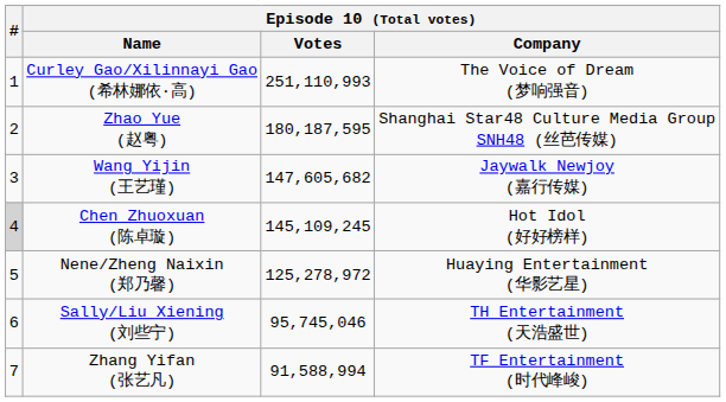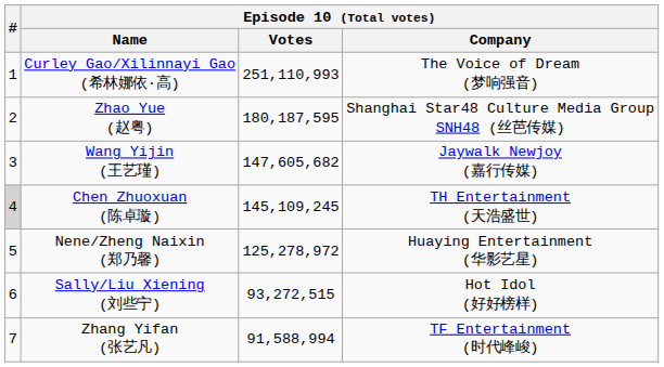Chen Zhuoxuan (陈卓璇) | Episode 10 (Total votes) / Company: Hot Idol (好好榜样) -> TH Entertainment (天浩盛世)
Sally/Liu Xiening (刘些宁) | Episode 10 (Total votes) / Votes: 95,745,046 -> 93,272,515
Sally/Liu Xiening (刘些宁) | Episode 10 (Total votes) / Company: TH Entertainment (天浩盛世) -> Hot Idol (好好榜样)
